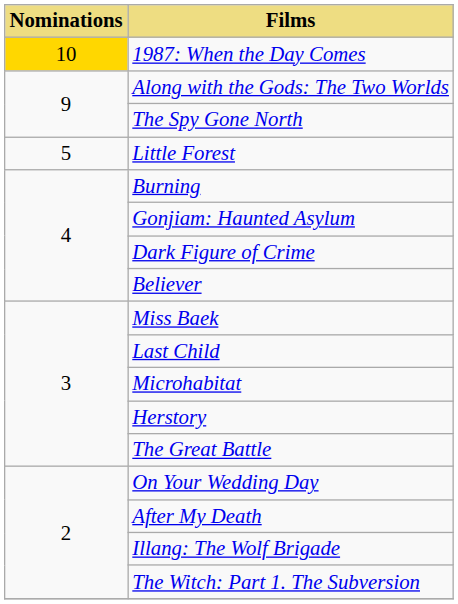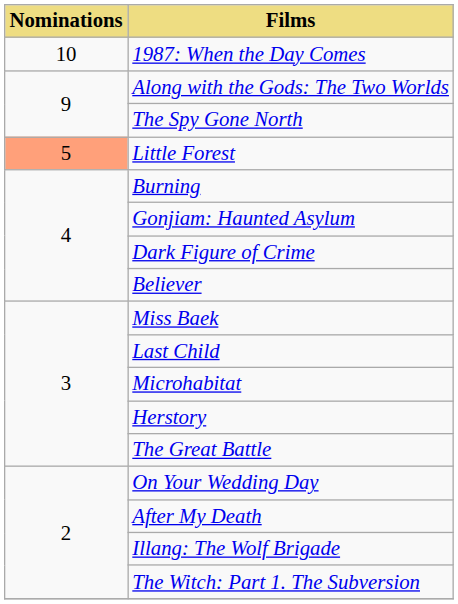1987: When the Day Comes | Nominations: gold background -> no background
Little Forest | Nominations: no background -> lightsalmon background
